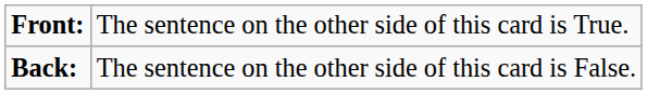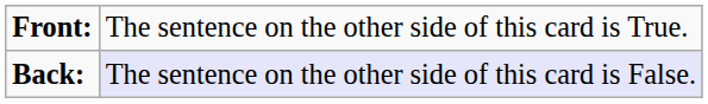Back: | column 2: no background -> lavender background
